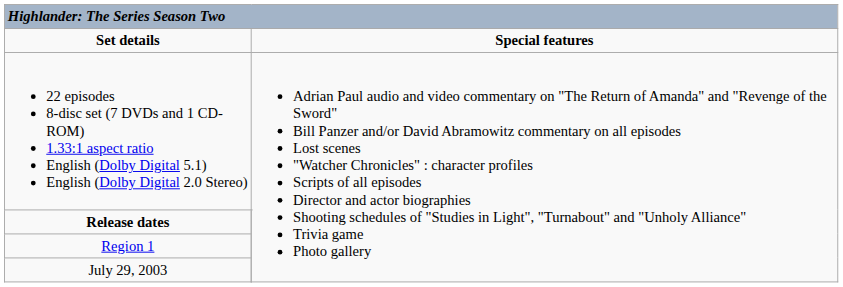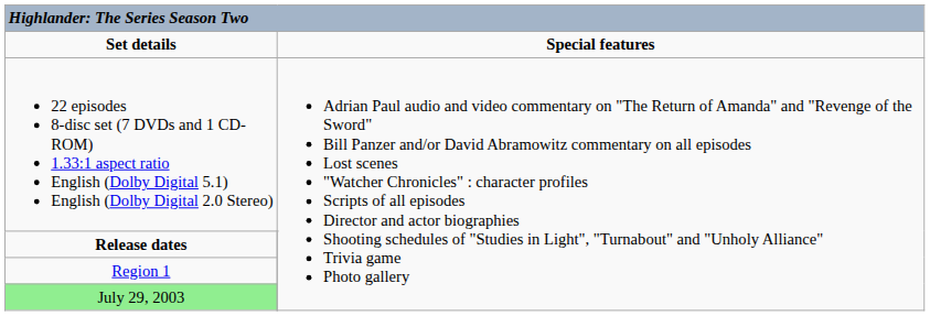July 29, 2003 | column 1: no background -> lightgreen background
